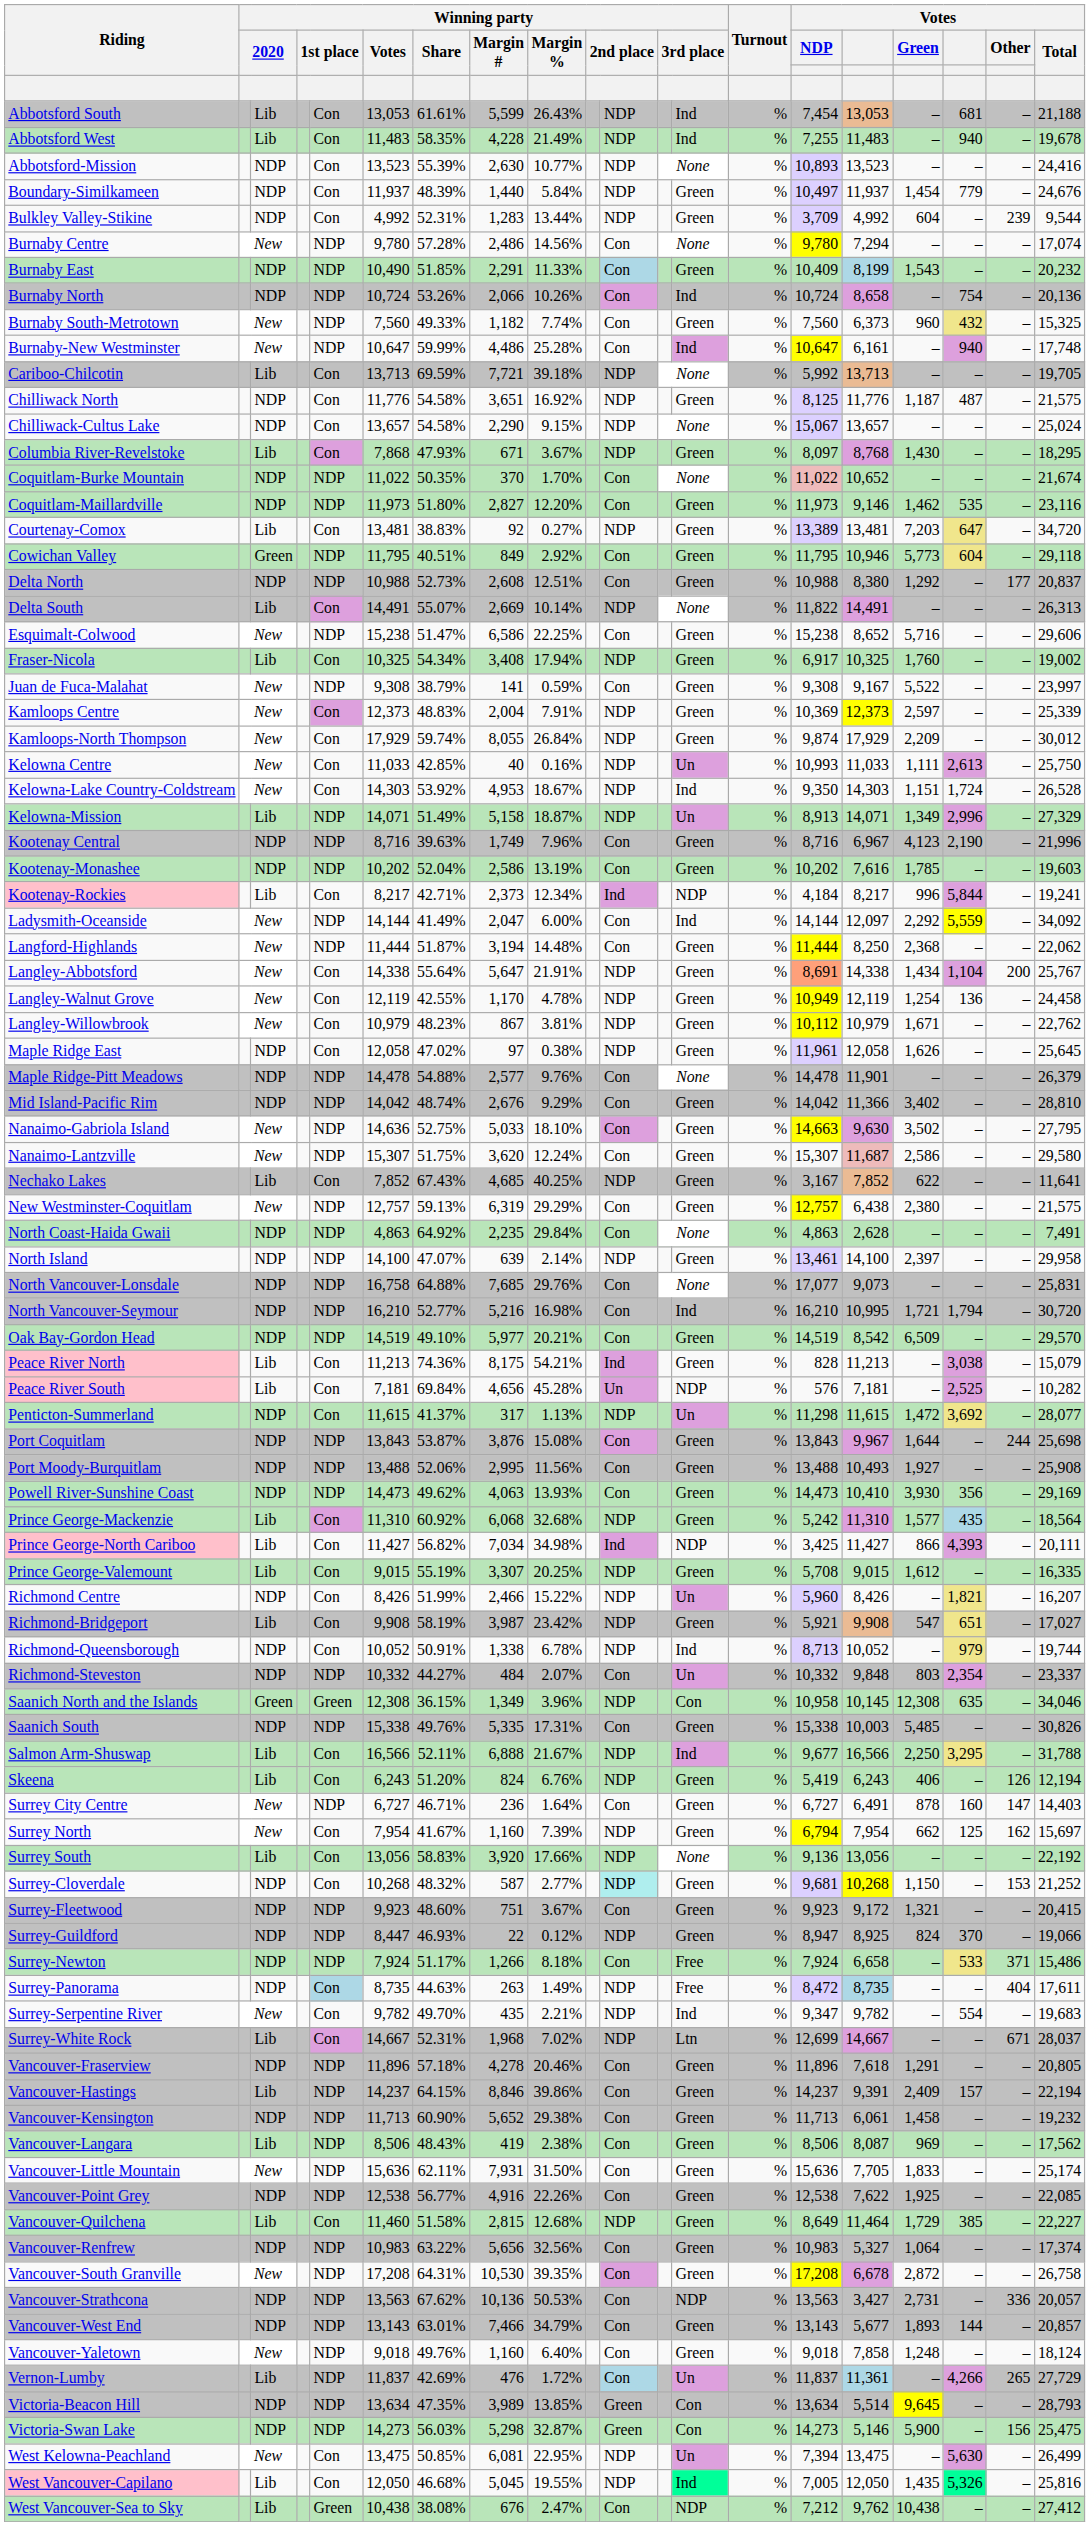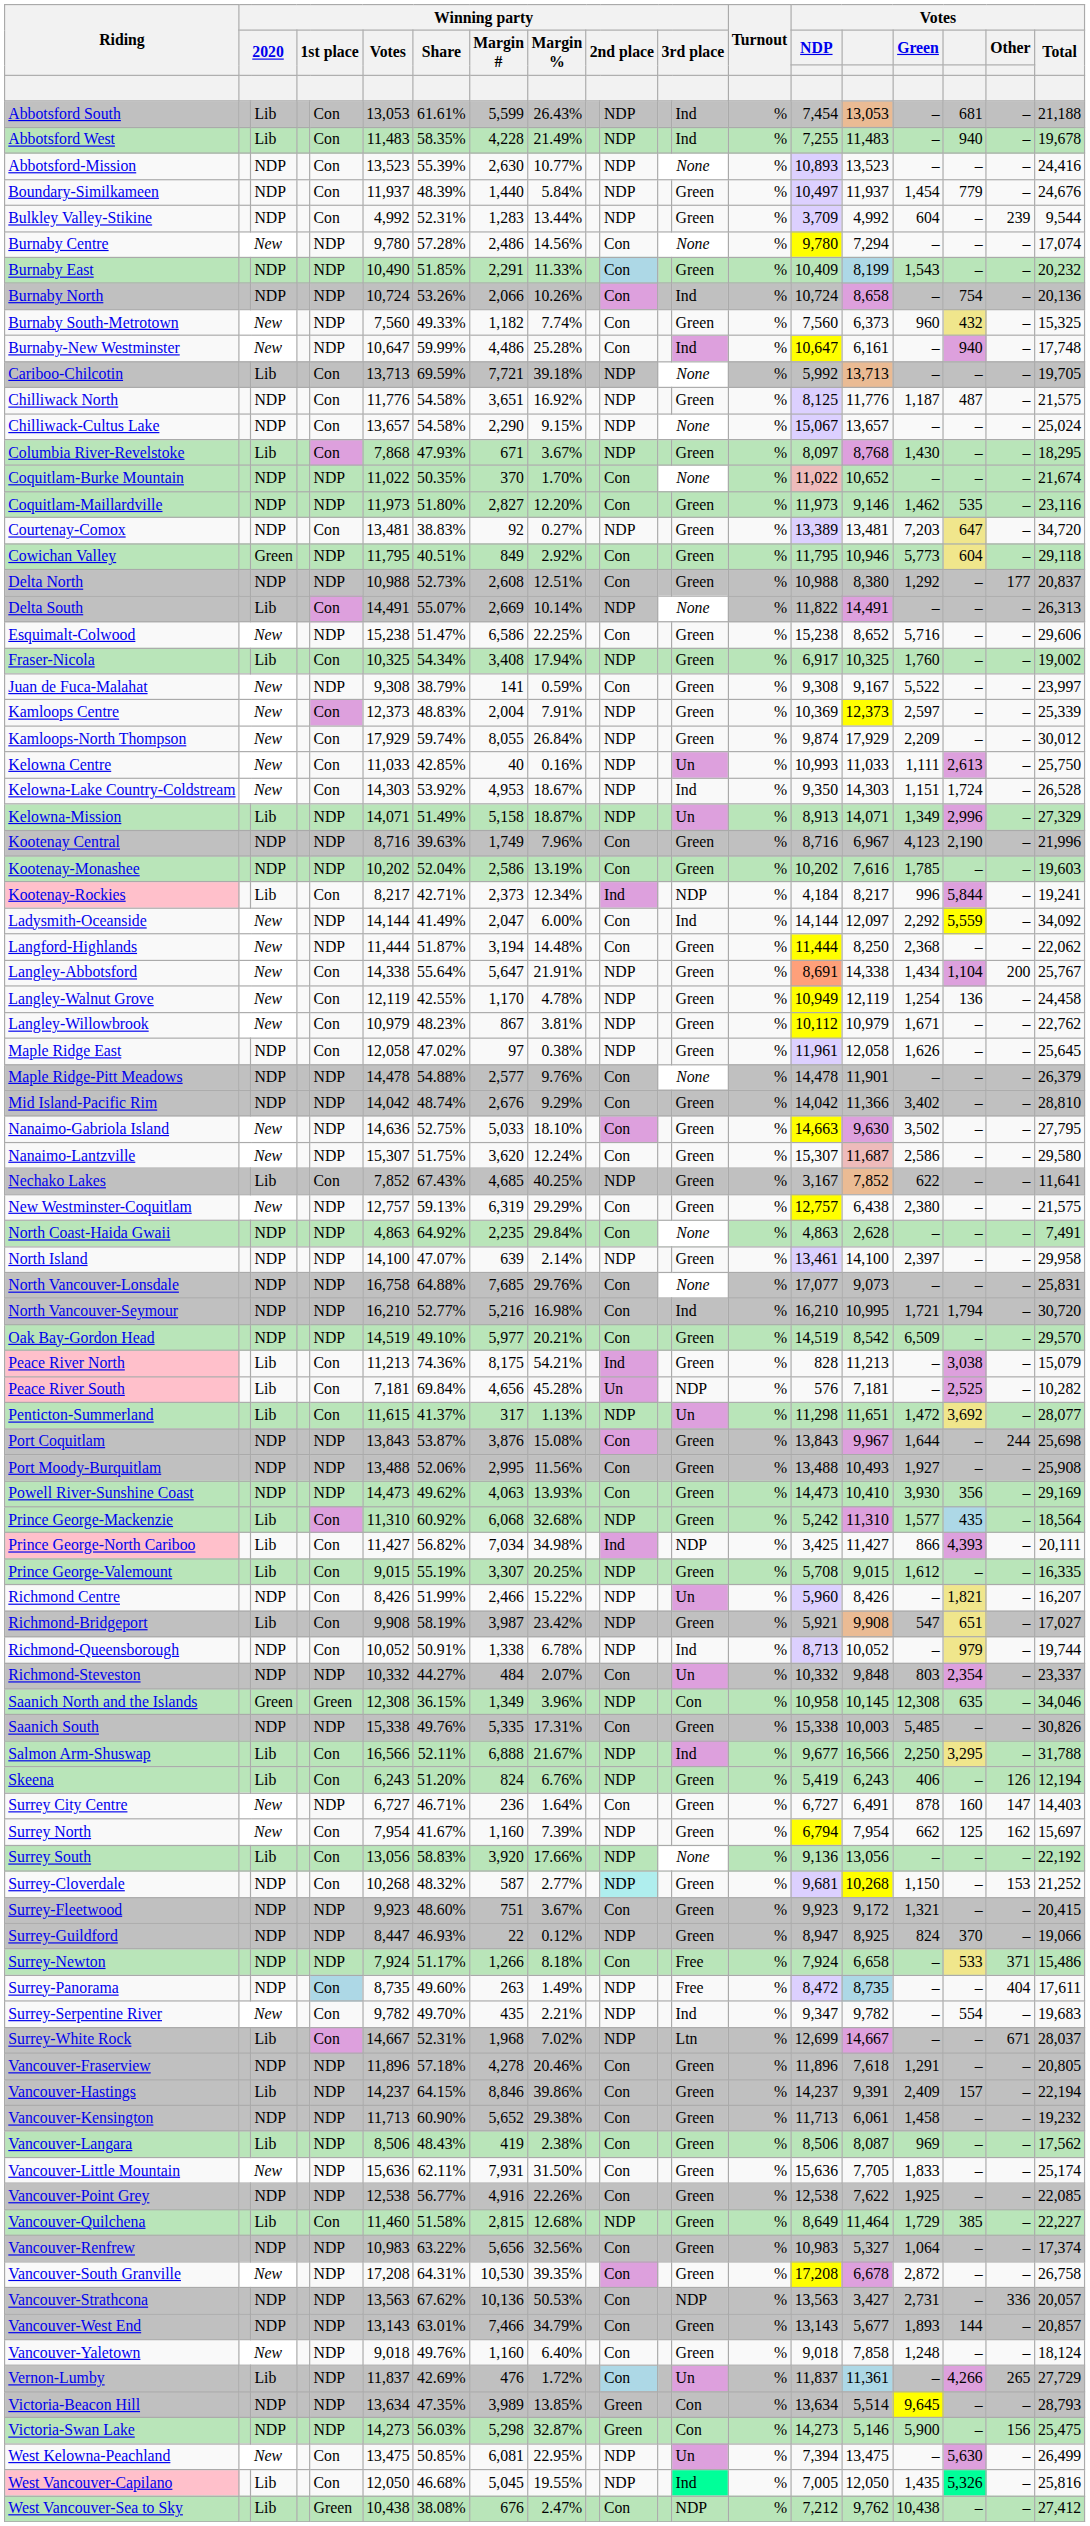Courtenay-Comox | column 3: Lib -> NDP
Penticton-Summerland | column 3: NDP -> Lib
Penticton-Summerland | column 16: 11,615 -> 11,651
Surrey-Panorama | Winning party / Share: 44.63% -> 49.60%
